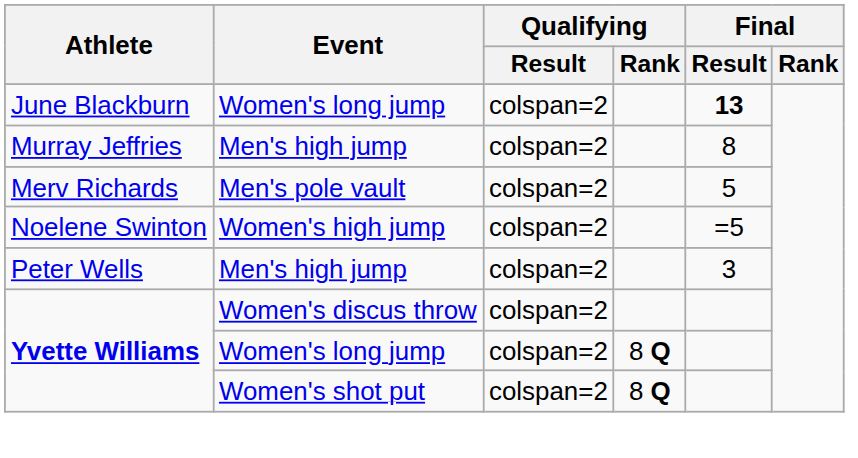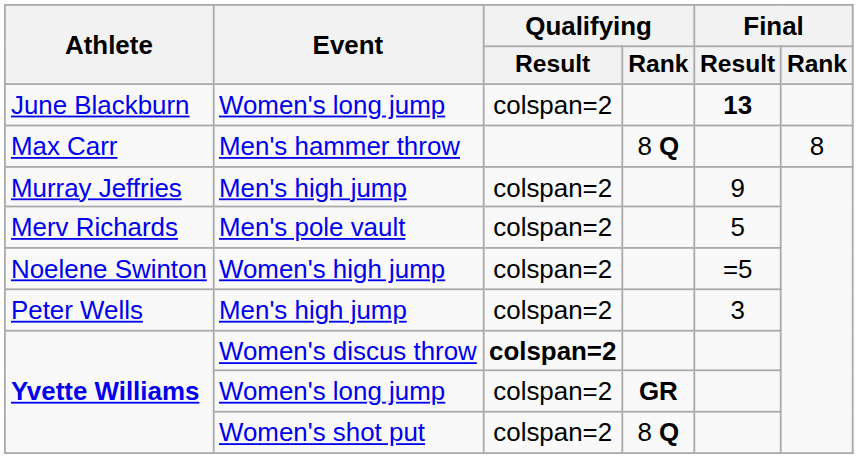+ row: Max Carr | Men's hammer throw | 8 Q | 8
Murray Jeffries | Final / Result: 8 -> 9
Yvette Williams / Women's discus throw | Qualifying / Result: normal -> bold
Yvette Williams / Women's long jump | Qualifying / Rank: 8 Q -> GR
